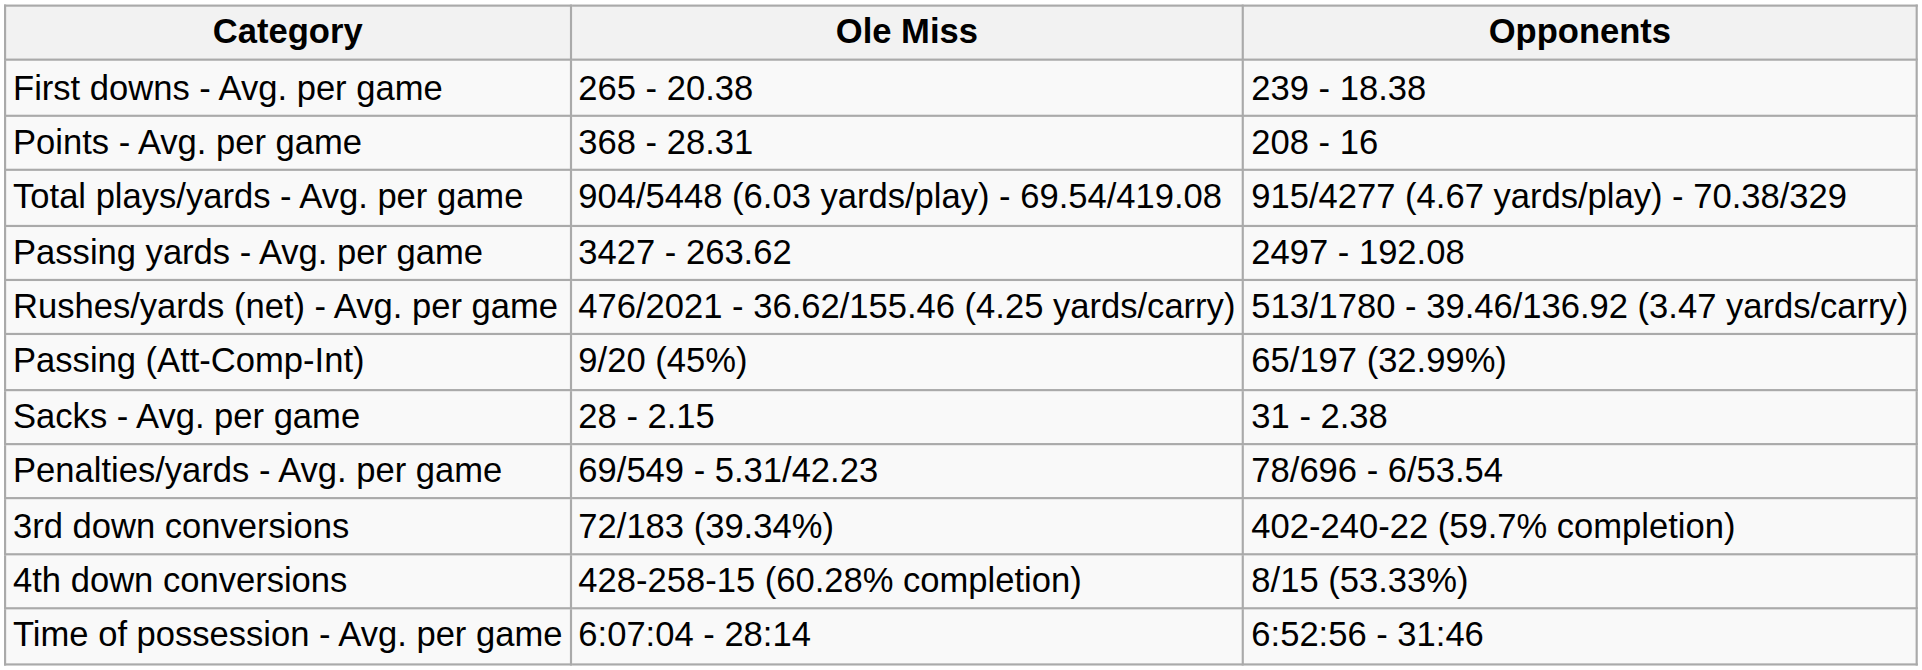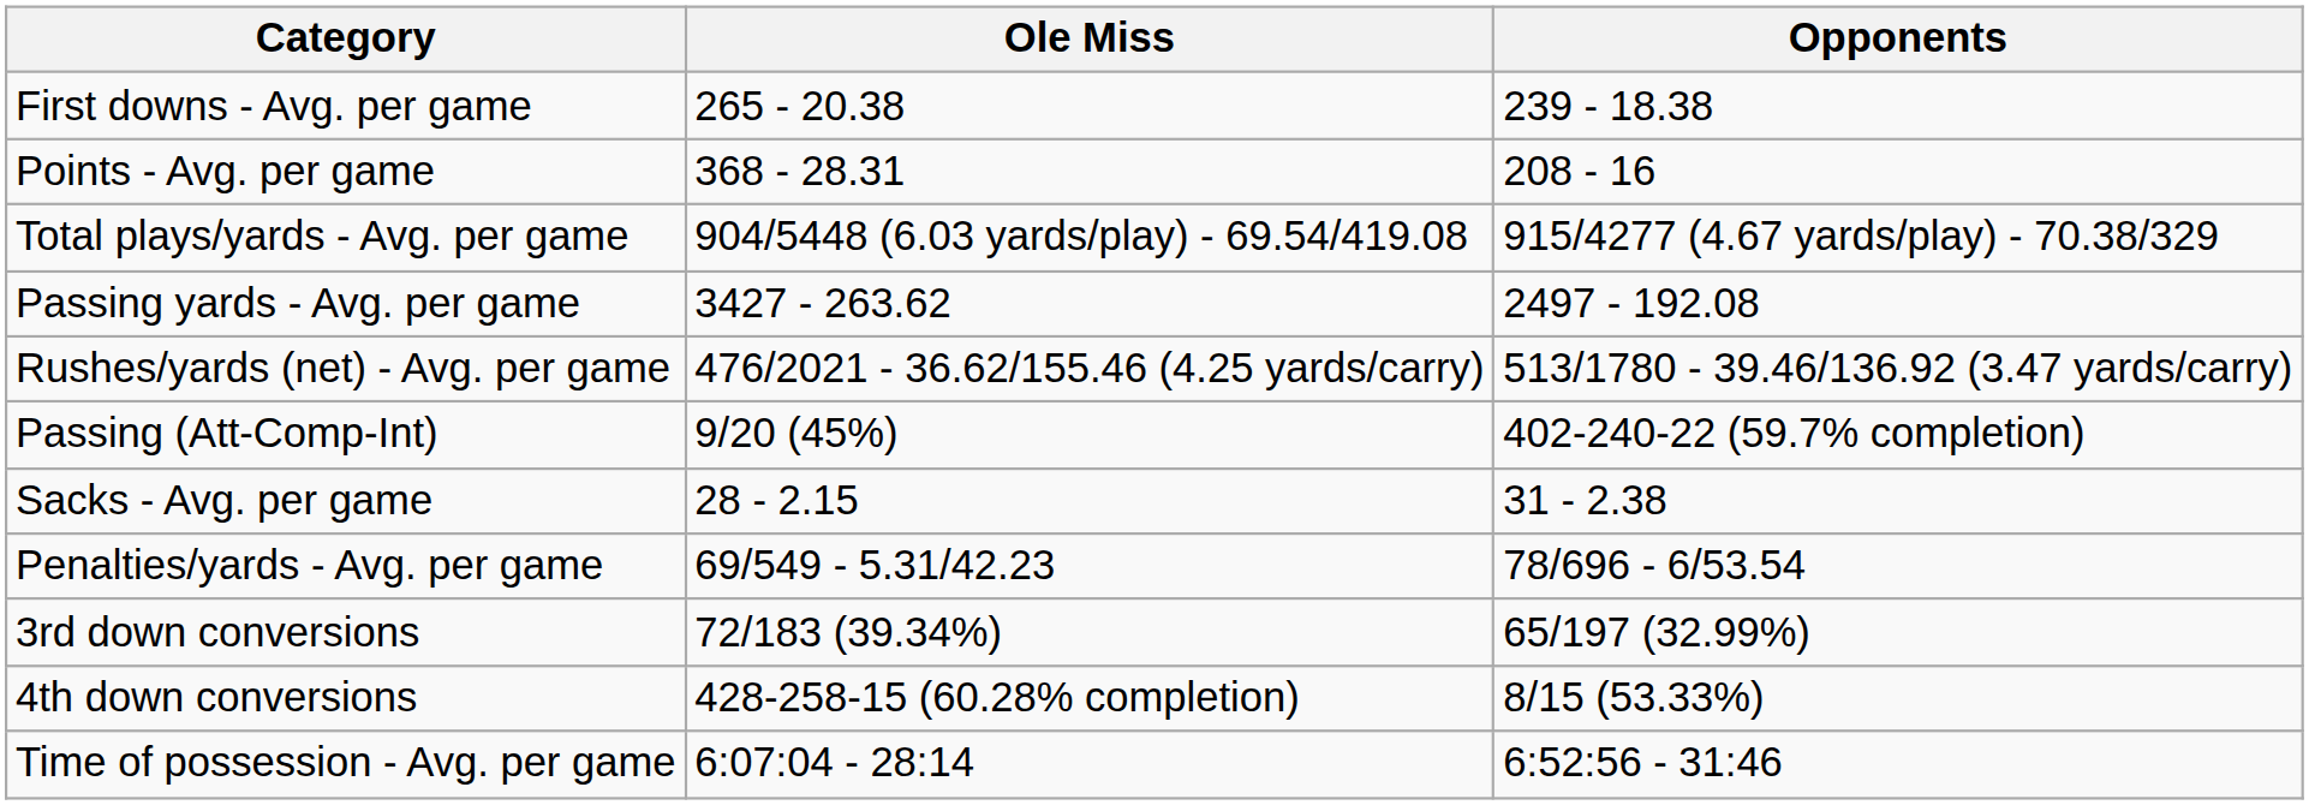Passing (Att-Comp-Int) | Opponents: 65/197 (32.99%) -> 402-240-22 (59.7% completion)
3rd down conversions | Opponents: 402-240-22 (59.7% completion) -> 65/197 (32.99%)
